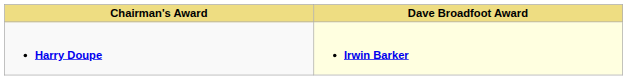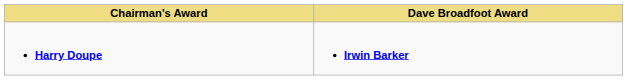Harry Doupe | Dave Broadfoot Award: lightyellow background -> no background
